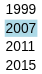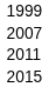2007 | column 1: lightblue background -> no background
